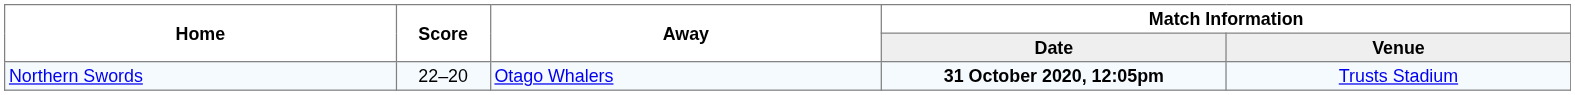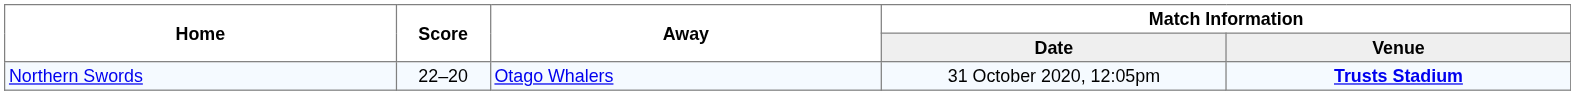Northern Swords | Match Information / Date: bold -> normal
Northern Swords | Match Information / Venue: normal -> bold
